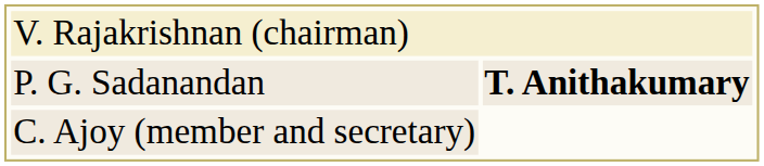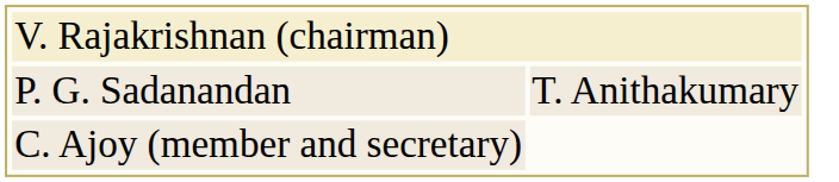P. G. Sadanandan | column 2: bold -> normal
